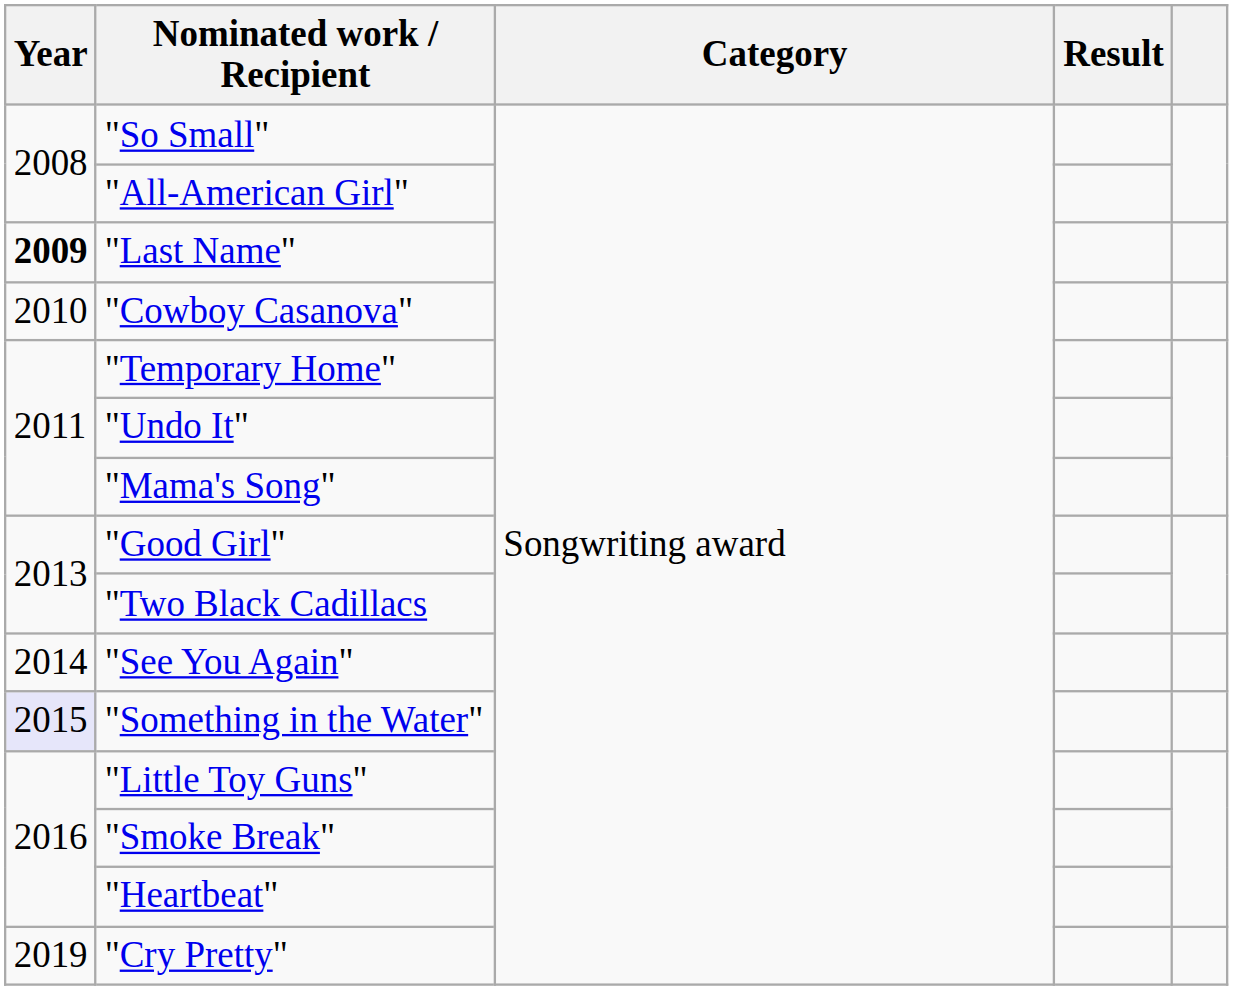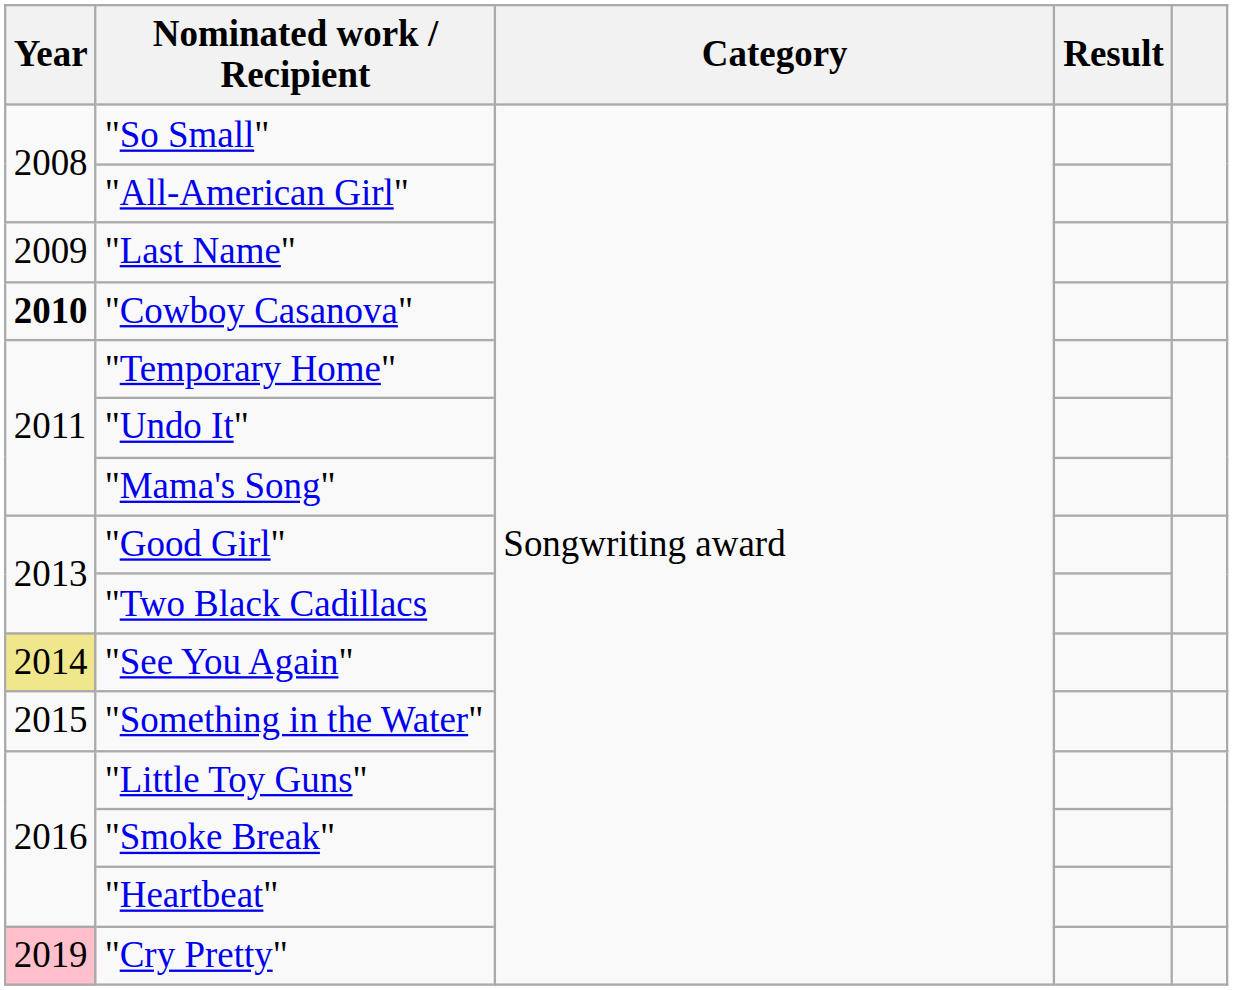"Last Name" | Year: bold -> normal
"Cowboy Casanova" | Year: normal -> bold
"See You Again" | Year: no background -> khaki background
"Something in the Water" | Year: lavender background -> no background
"Cry Pretty" | Year: no background -> pink background
